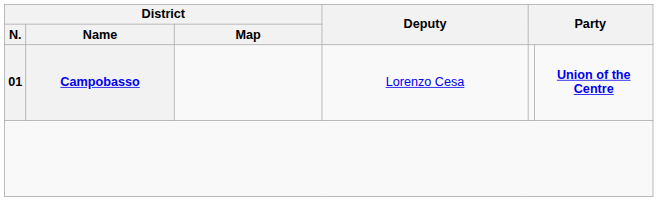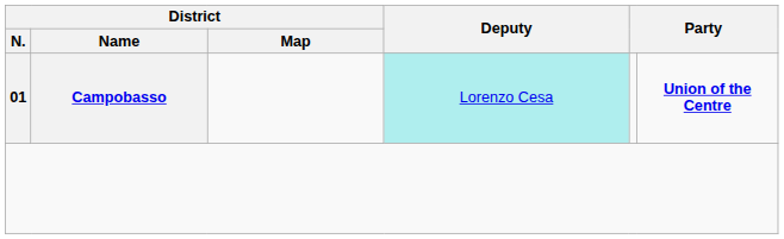Campobasso | Deputy: no background -> paleturquoise background
